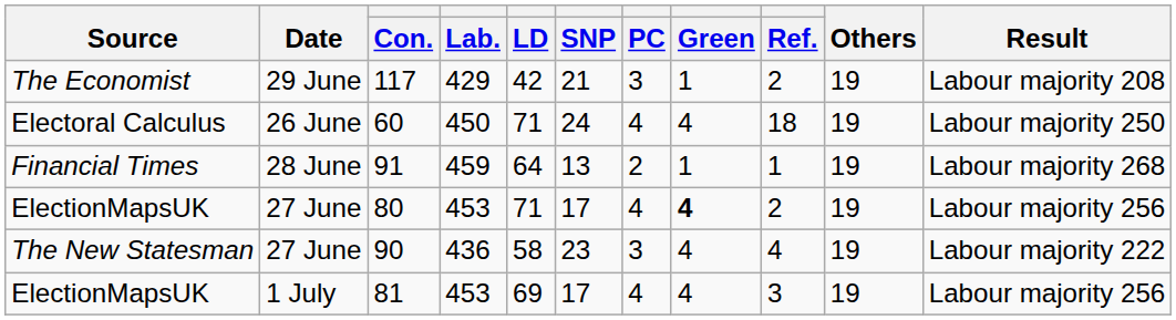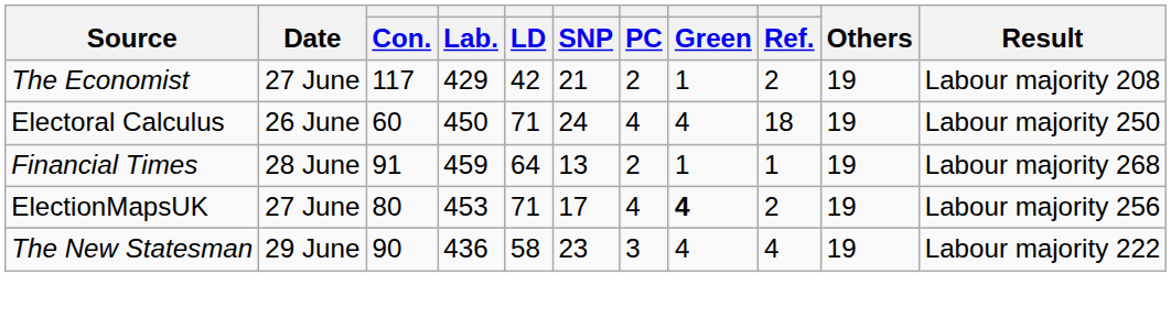117 | Date: 29 June -> 27 June
117 | PC: 3 -> 2
90 | Date: 27 June -> 29 June
- row: ElectionMapsUK | 1 July | 81 | 453 | 69 | 17 | 4 | 4 | 3 | 19 | Labour majority 256
